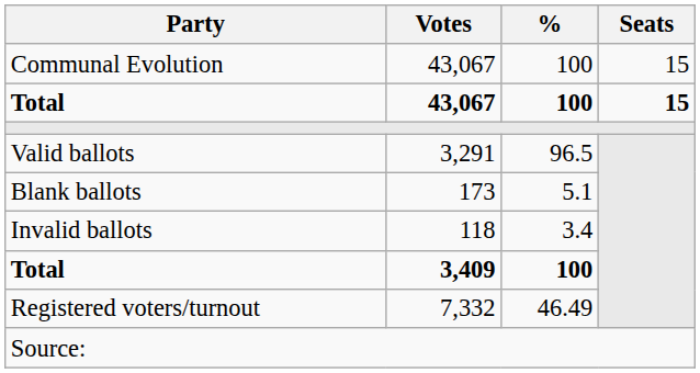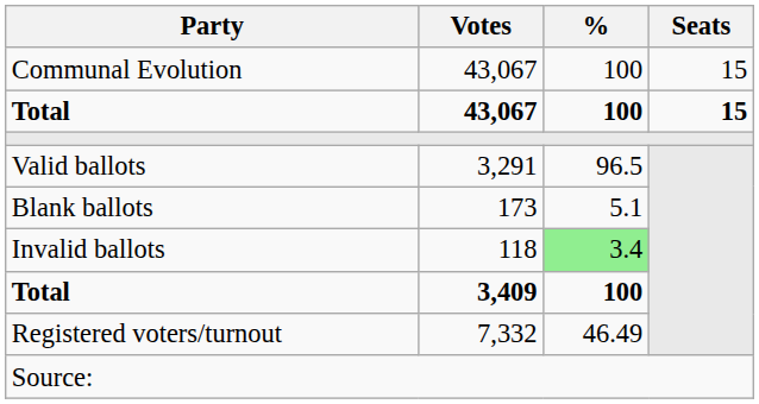Invalid ballots | %: no background -> lightgreen background
